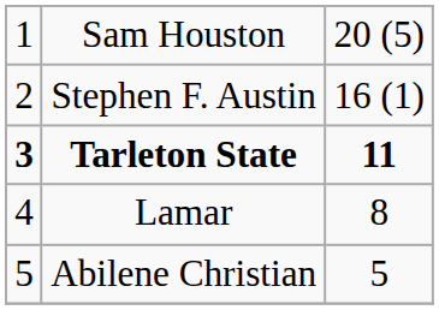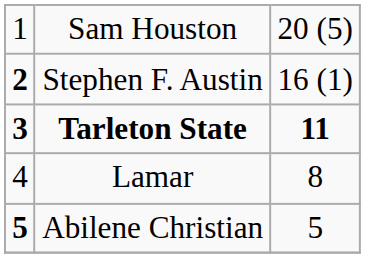Stephen F. Austin | column 1: normal -> bold
Abilene Christian | column 1: normal -> bold
